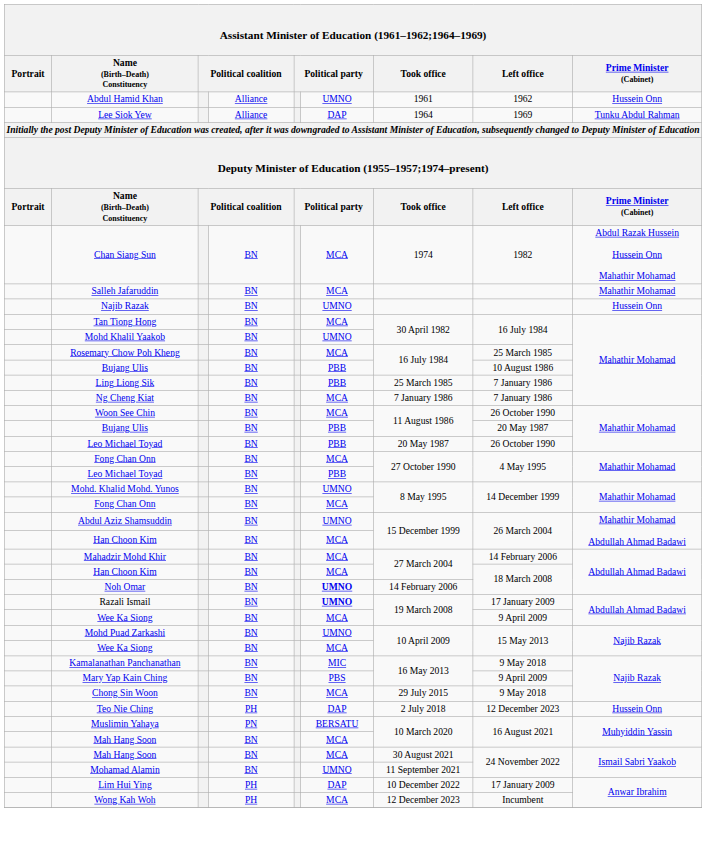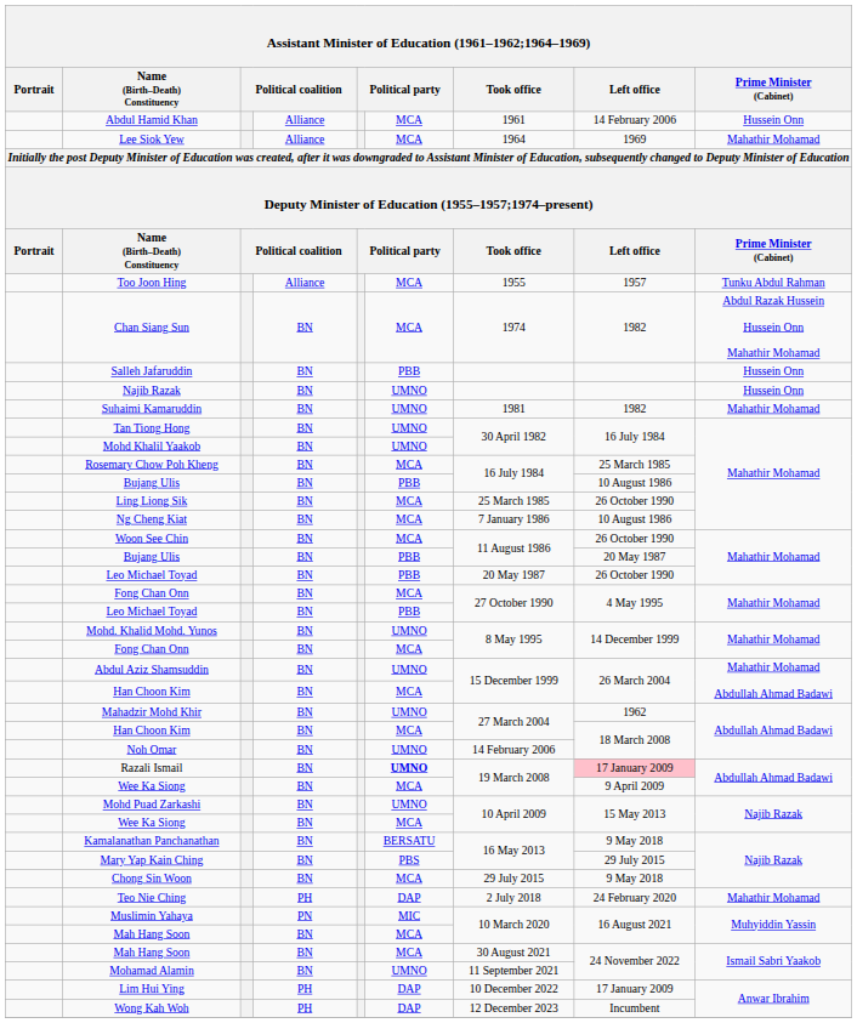Abdul Hamid Khan | column 6: UMNO -> MCA
Abdul Hamid Khan | Left office: 1962 -> 14 February 2006
Lee Siok Yew | column 6: DAP -> MCA
Lee Siok Yew | Prime Minister (Cabinet): Tunku Abdul Rahman -> Mahathir Mohamad
+ row: Too Joon Hing | Alliance | MCA | 1955 | 1957 | Tunku Abdul Rahman
Salleh Jafaruddin | column 6: MCA -> PBB
Salleh Jafaruddin | Prime Minister (Cabinet): Mahathir Mohamad -> Hussein Onn
+ row: Suhaimi Kamaruddin | BN | UMNO | 1981 | 1982 | Mahathir Mohamad
Tan Tiong Hong | column 6: MCA -> UMNO
Ling Liong Sik | column 6: PBB -> MCA
Ling Liong Sik | Left office: 7 January 1986 -> 26 October 1990
Ng Cheng Kiat | Left office: 7 January 1986 -> 10 August 1986
Mahadzir Mohd Khir | column 6: MCA -> UMNO
Mahadzir Mohd Khir | Left office: 14 February 2006 -> 1962
Noh Omar | column 6: bold -> normal
Razali Ismail | Left office: no background -> pink background
Kamalanathan Panchanathan | column 6: MIC -> BERSATU
Mary Yap Kain Ching | Left office: 9 April 2009 -> 29 July 2015
Teo Nie Ching | Left office: 12 December 2023 -> 24 February 2020
Teo Nie Ching | Prime Minister (Cabinet): Hussein Onn -> Mahathir Mohamad
Muslimin Yahaya | column 6: BERSATU -> MIC
Wong Kah Woh | column 6: MCA -> DAP
